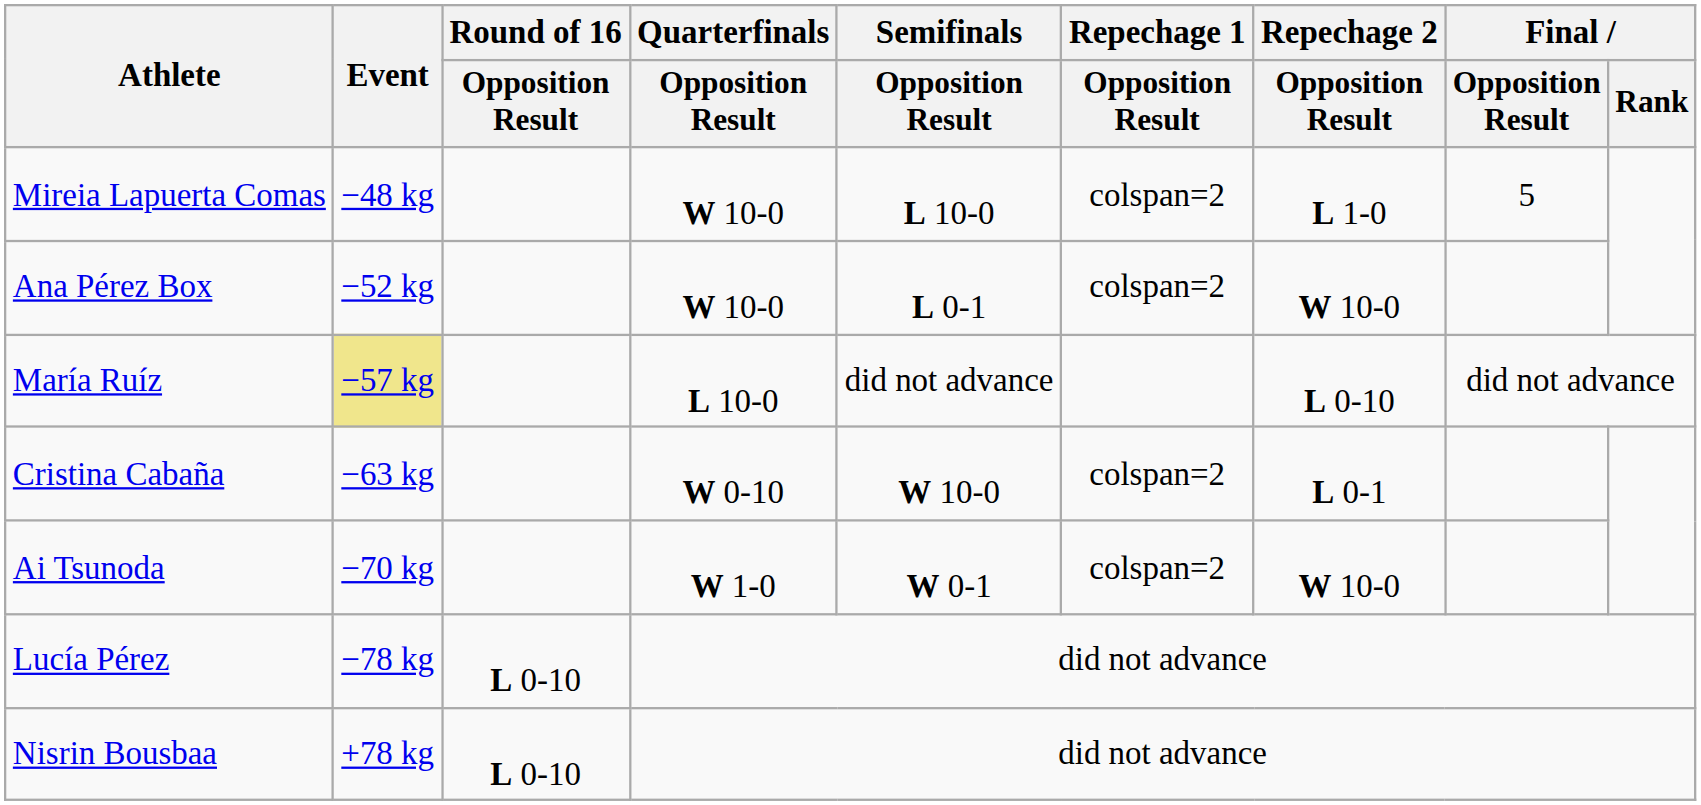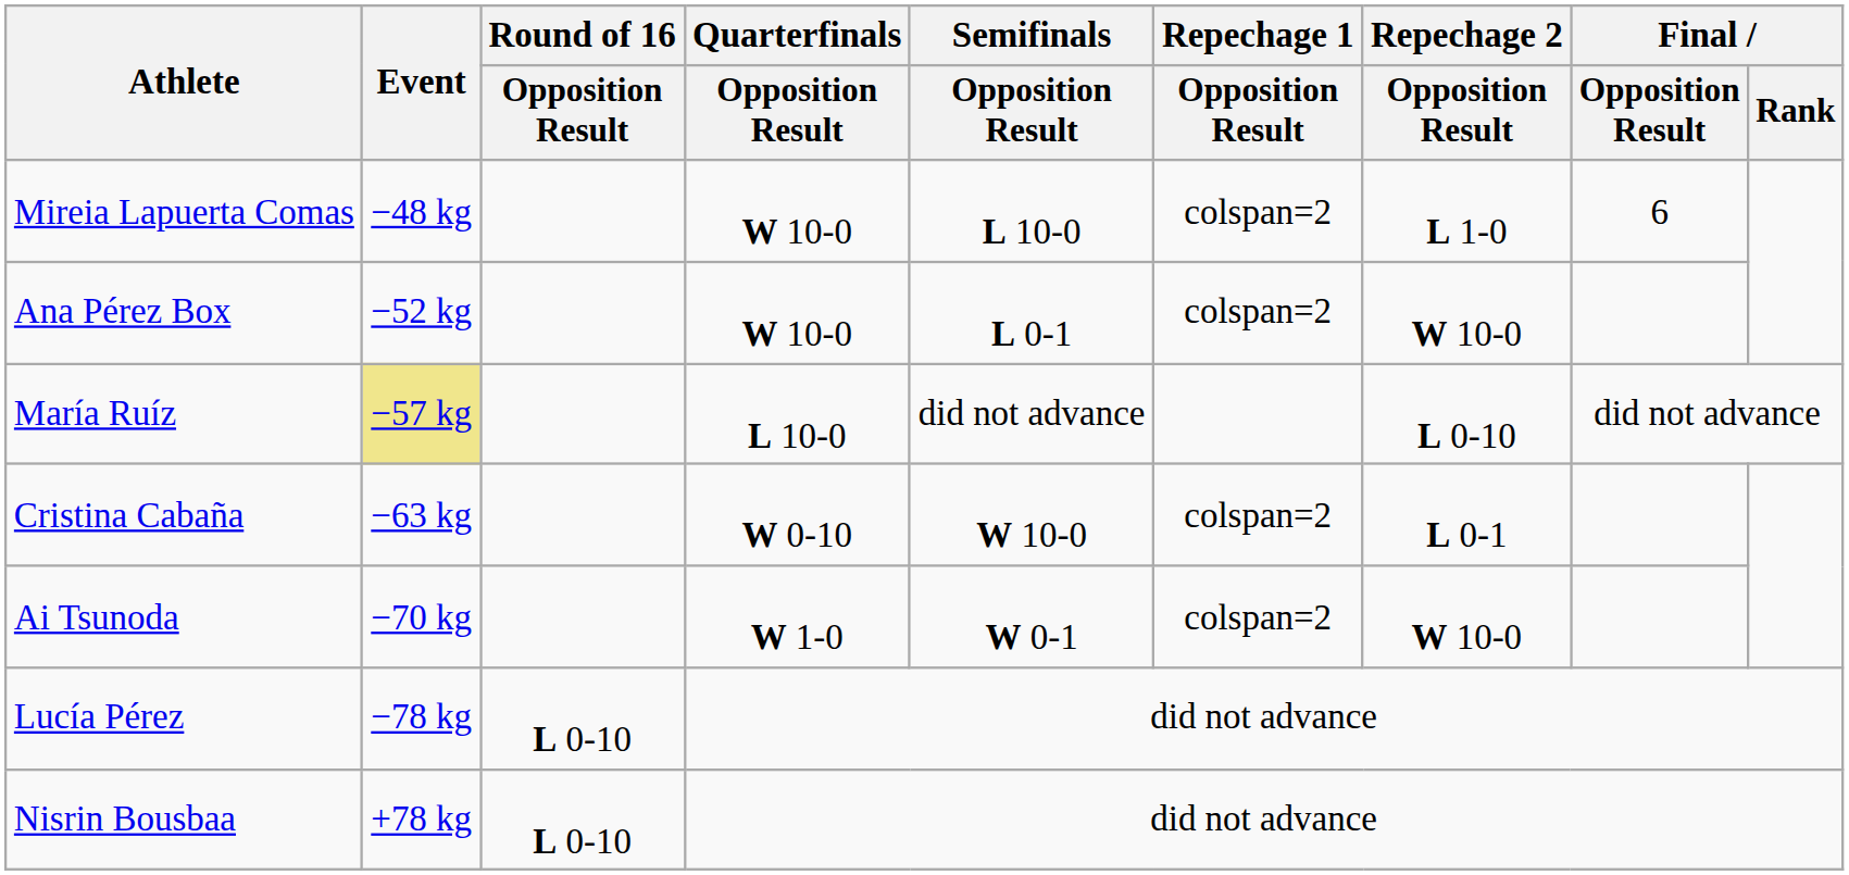Mireia Lapuerta Comas | Final / Opposition Result: 5 -> 6
